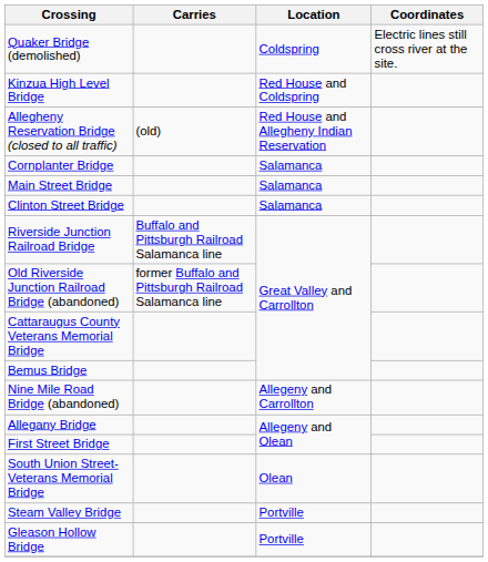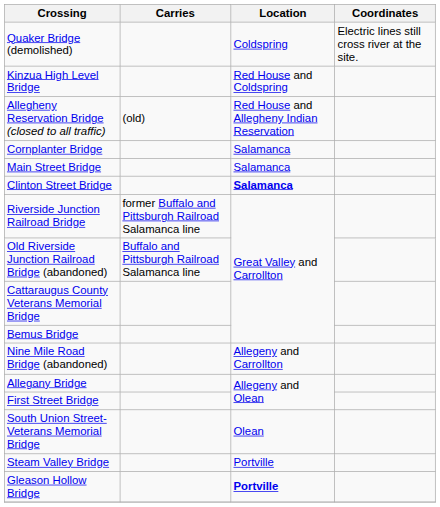Clinton Street Bridge | Location: normal -> bold
Riverside Junction Railroad Bridge | Carries: Buffalo and Pittsburgh Railroad Salamanca line -> former Buffalo and Pittsburgh Railroad Salamanca line
Old Riverside Junction Railroad Bridge (abandoned) | Carries: former Buffalo and Pittsburgh Railroad Salamanca line -> Buffalo and Pittsburgh Railroad Salamanca line
Gleason Hollow Bridge | Location: normal -> bold
